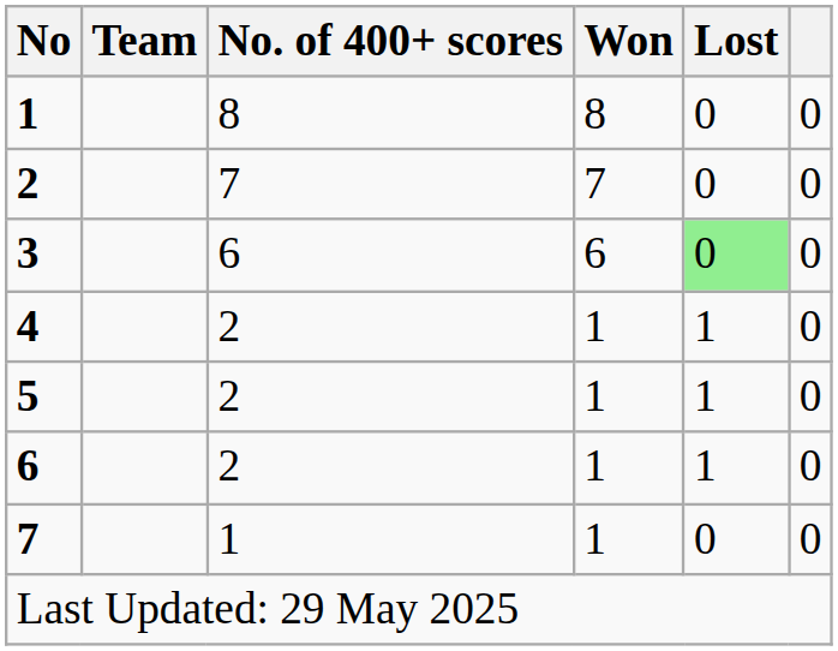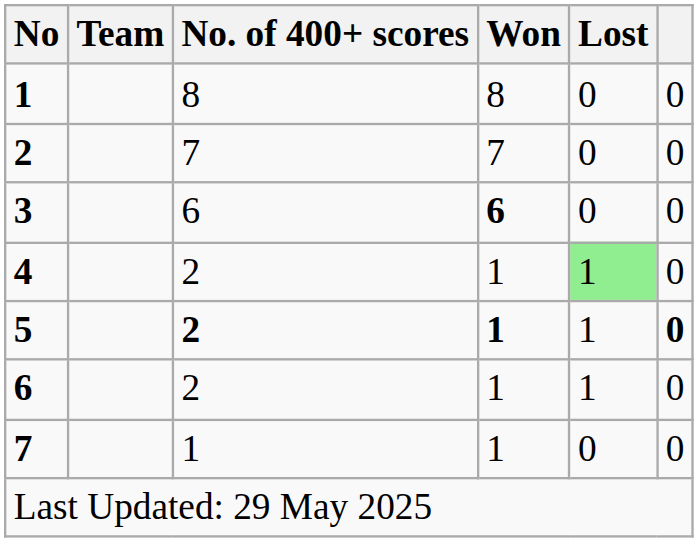3 | Won: normal -> bold
3 | Lost: lightgreen background -> no background
4 | Lost: no background -> lightgreen background
5 | No. of 400+ scores: normal -> bold
5 | Won: normal -> bold
5 | column 6: normal -> bold
